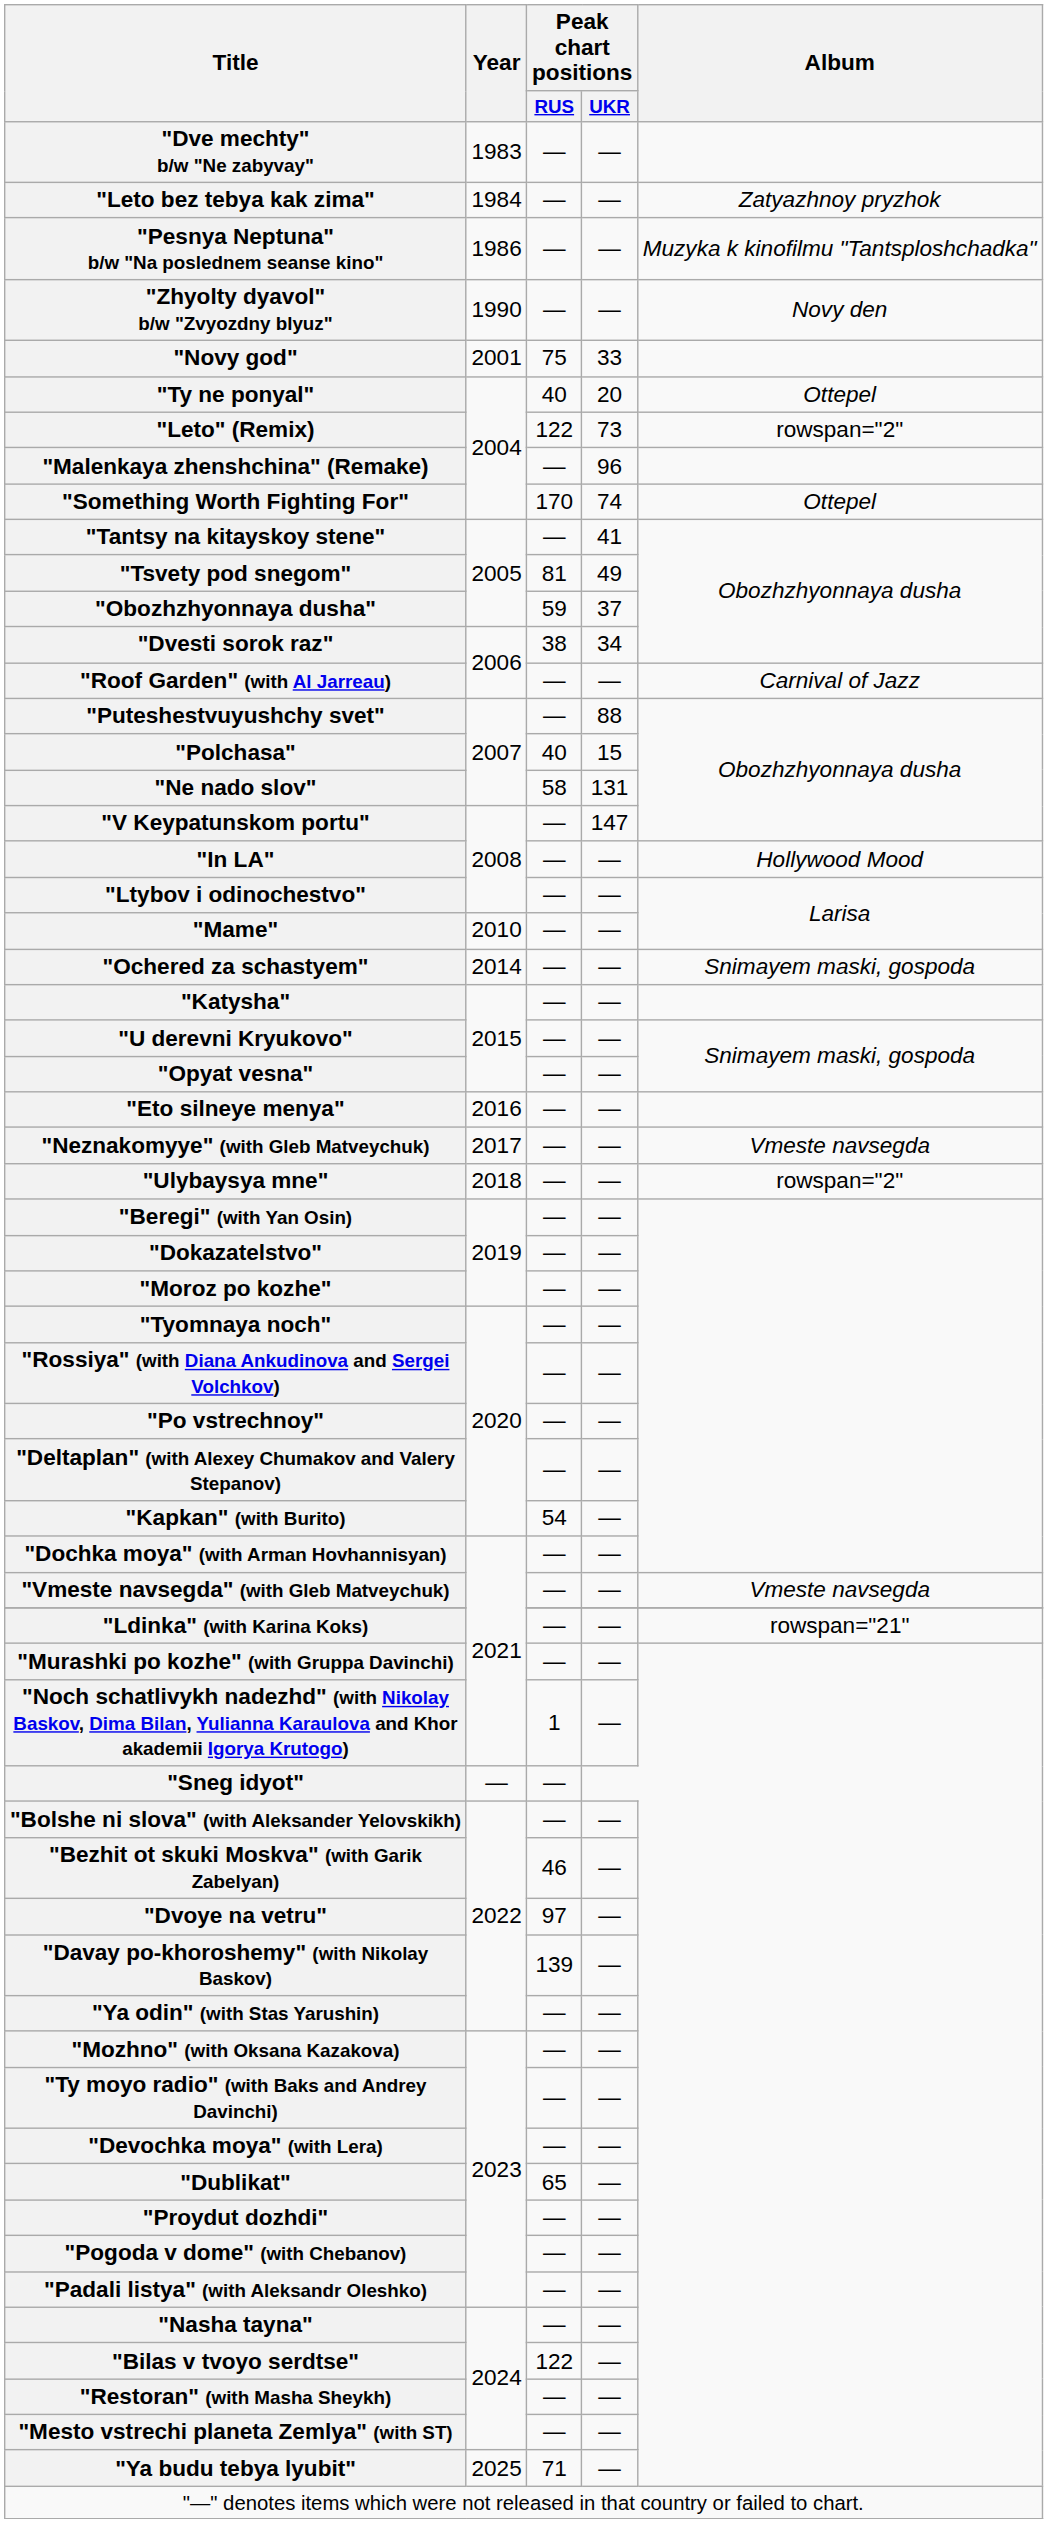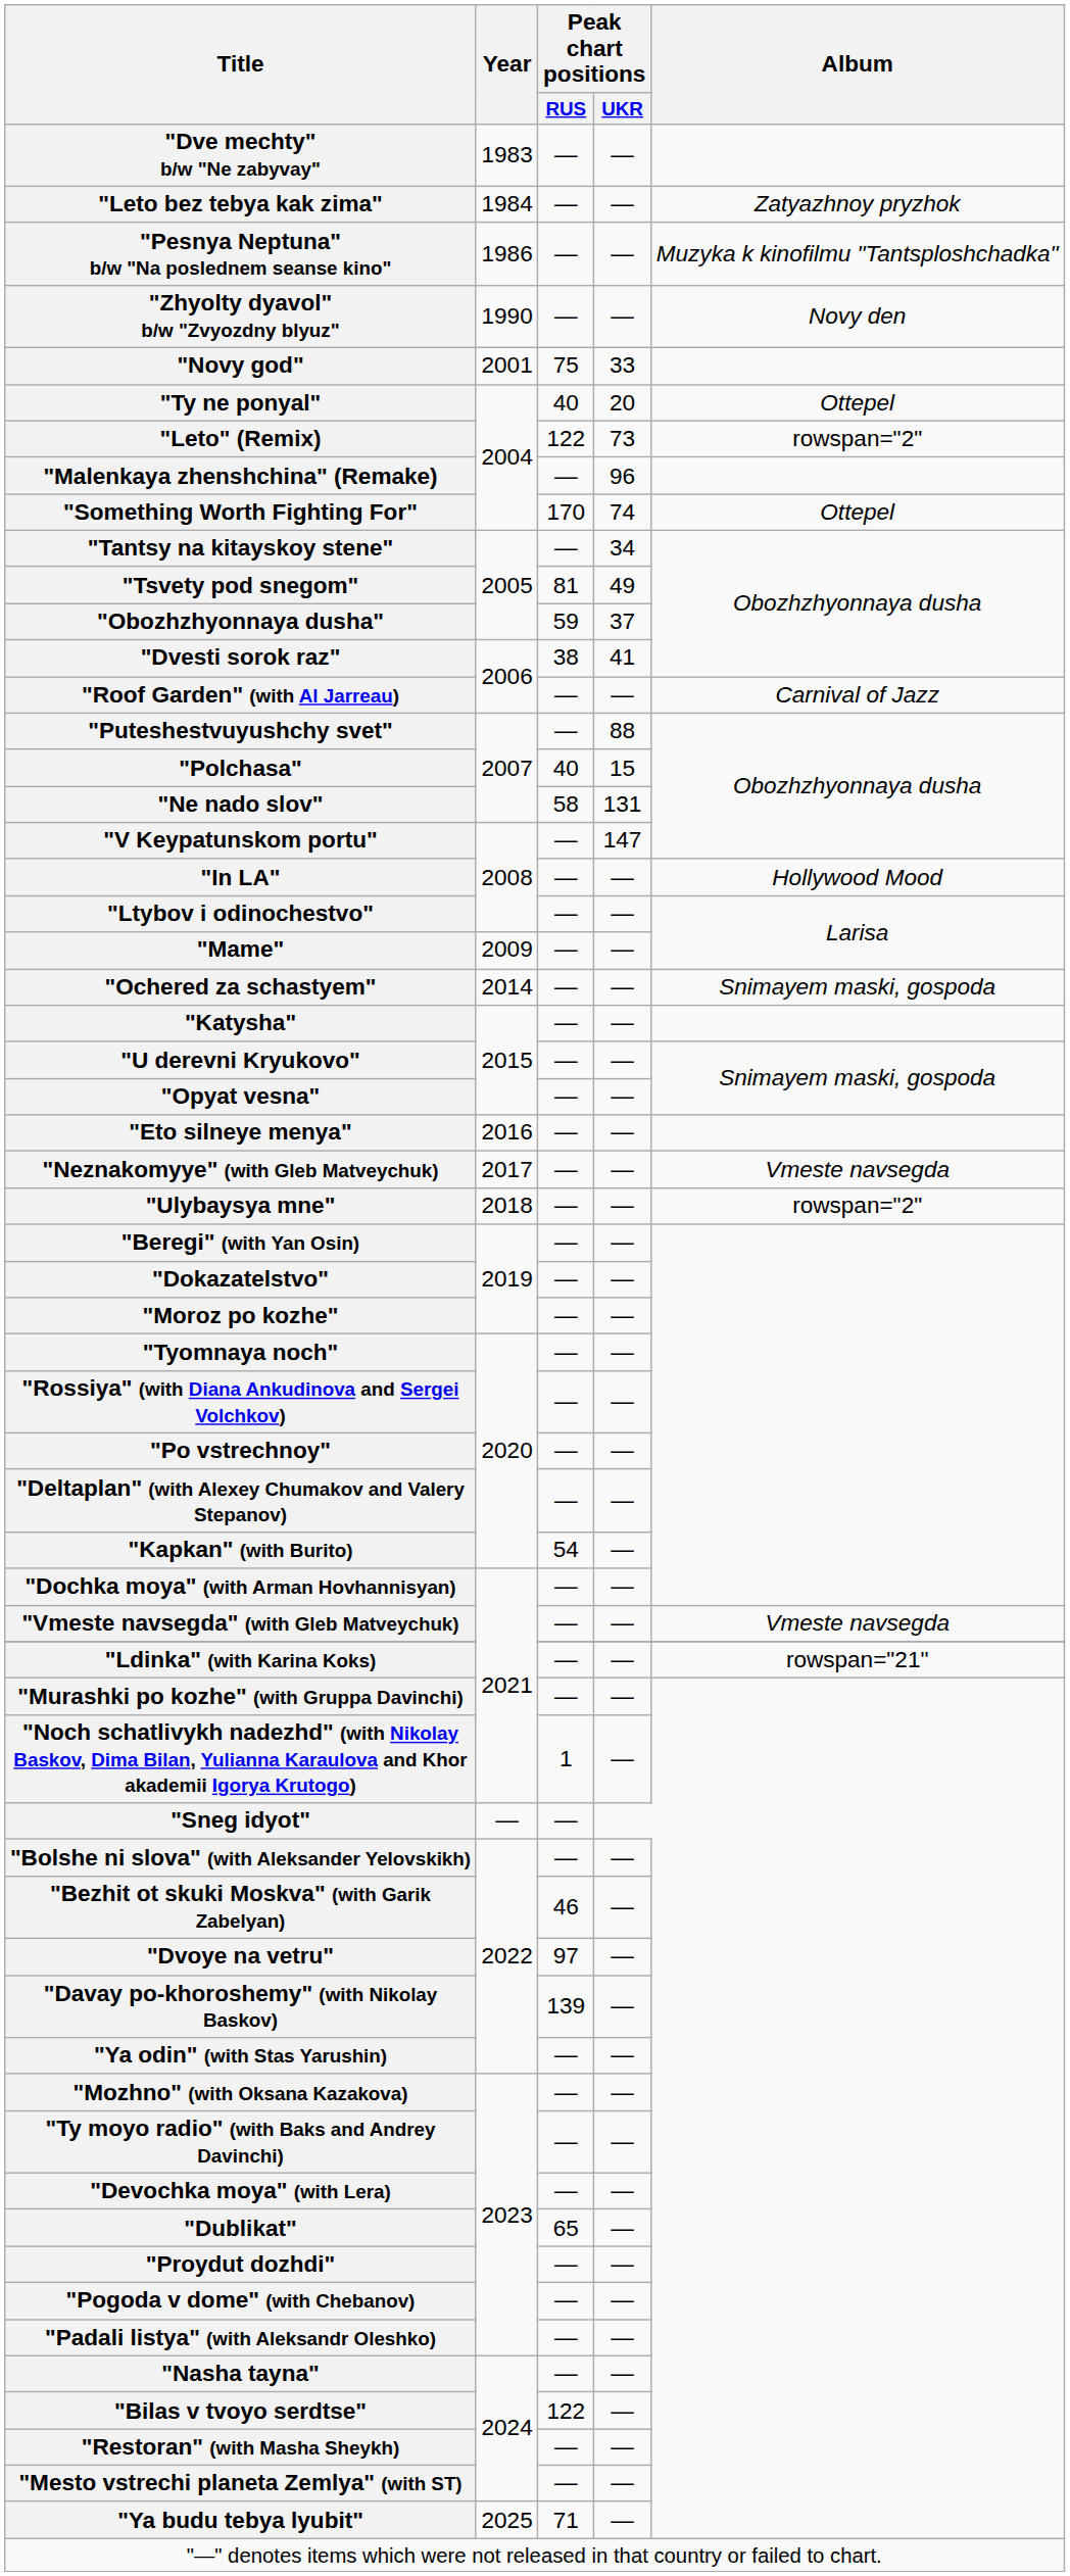"Tantsy na kitayskoy stene" | Peak chart positions / UKR: 41 -> 34
"Dvesti sorok raz" | Peak chart positions / UKR: 34 -> 41
"Mame" | Year: 2010 -> 2009
